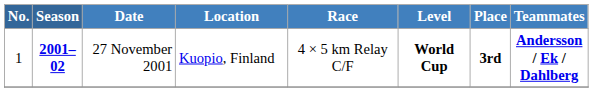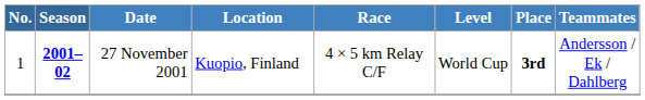27 November 2001 | Level: bold -> normal
27 November 2001 | Teammates: bold -> normal
